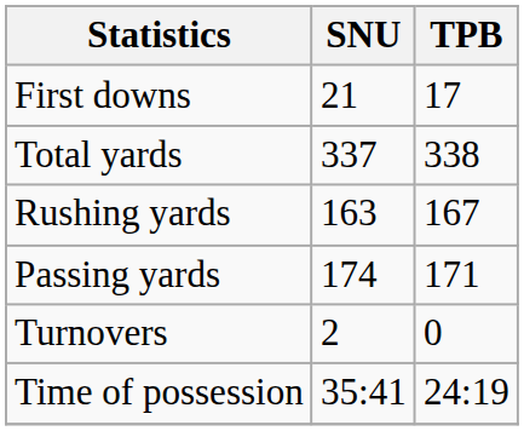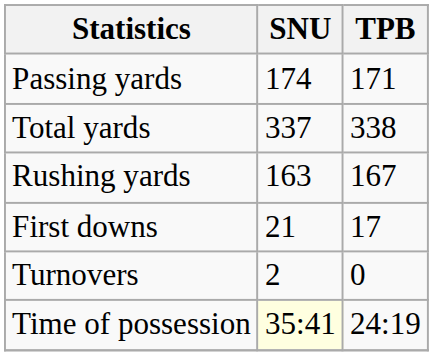rows swapped: First downs <-> Passing yards
Time of possession | SNU: no background -> lightyellow background
